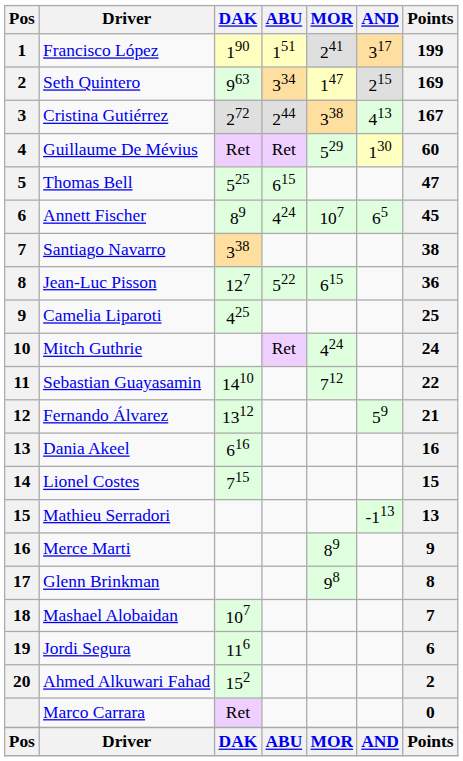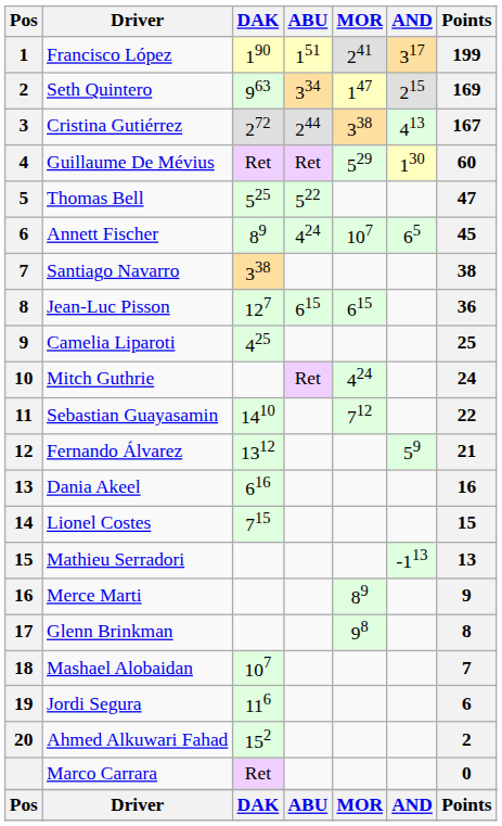Thomas Bell | ABU: 615 -> 522
Jean-Luc Pisson | ABU: 522 -> 615
